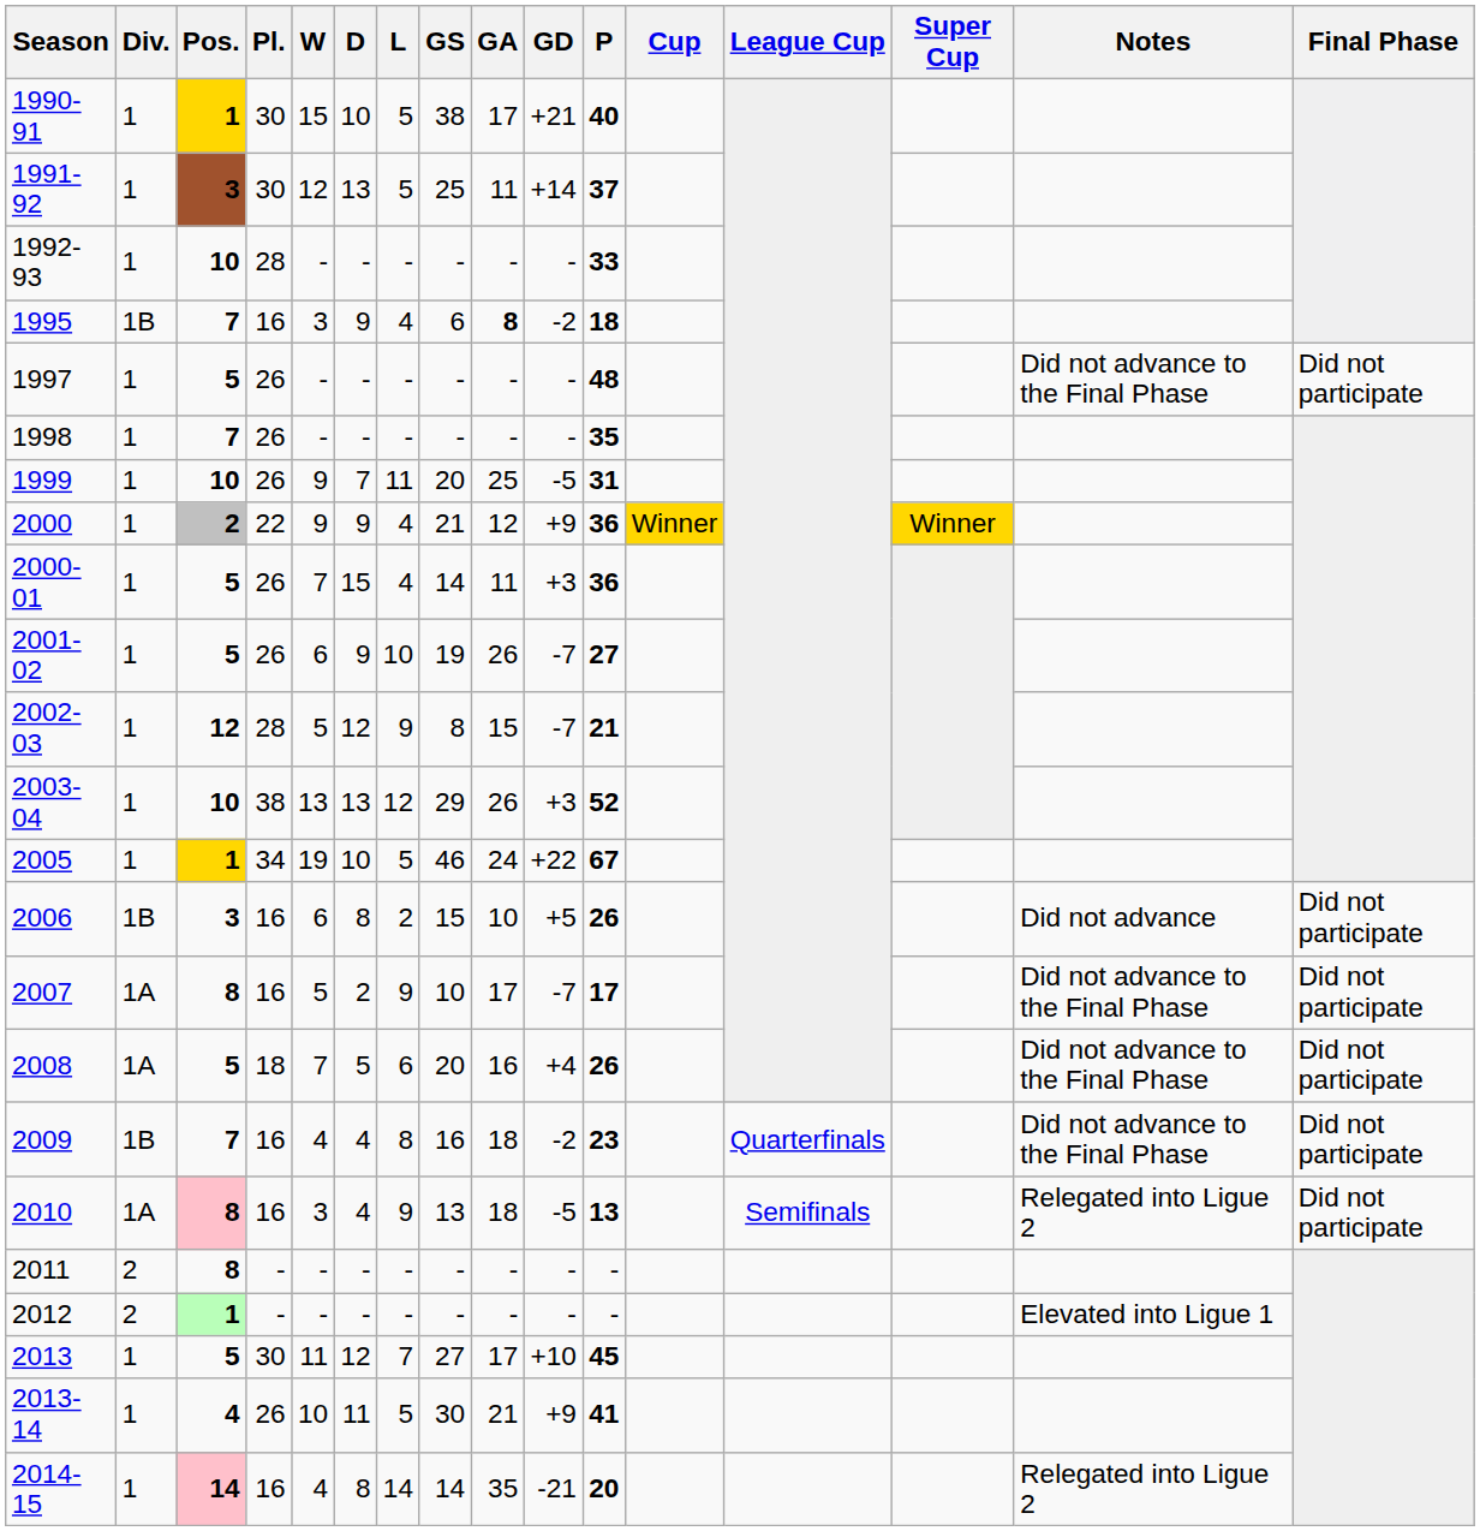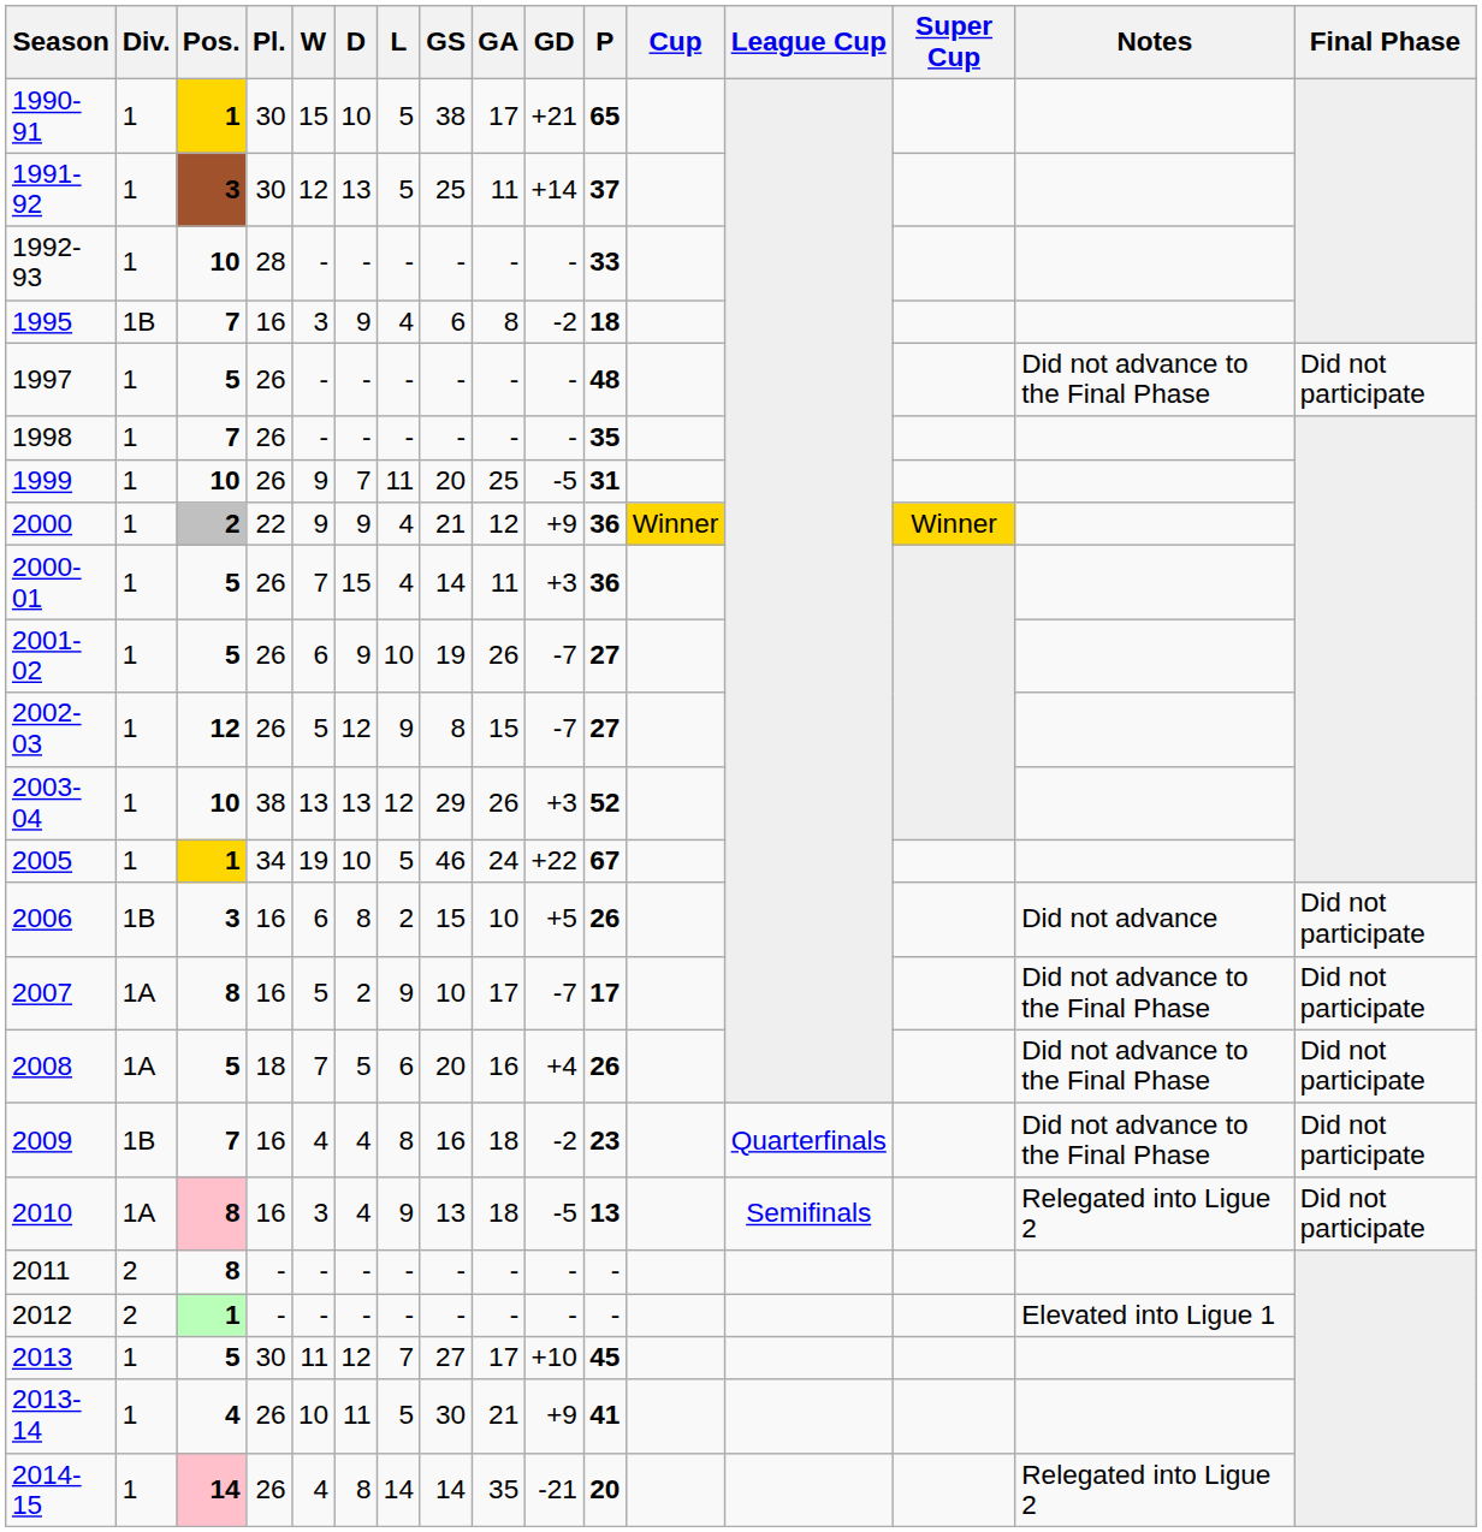1990-91 | P: 40 -> 65
1995 | GA: bold -> normal
2002-03 | Pl.: 28 -> 26
2002-03 | P: 21 -> 27
2014-15 | Pl.: 16 -> 26
